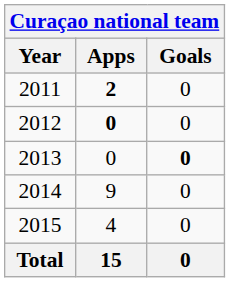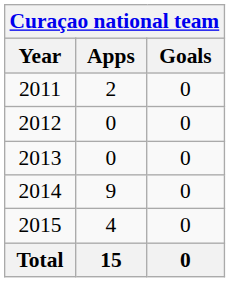2011 | Apps: bold -> normal
2012 | Apps: bold -> normal
2013 | Goals: bold -> normal
